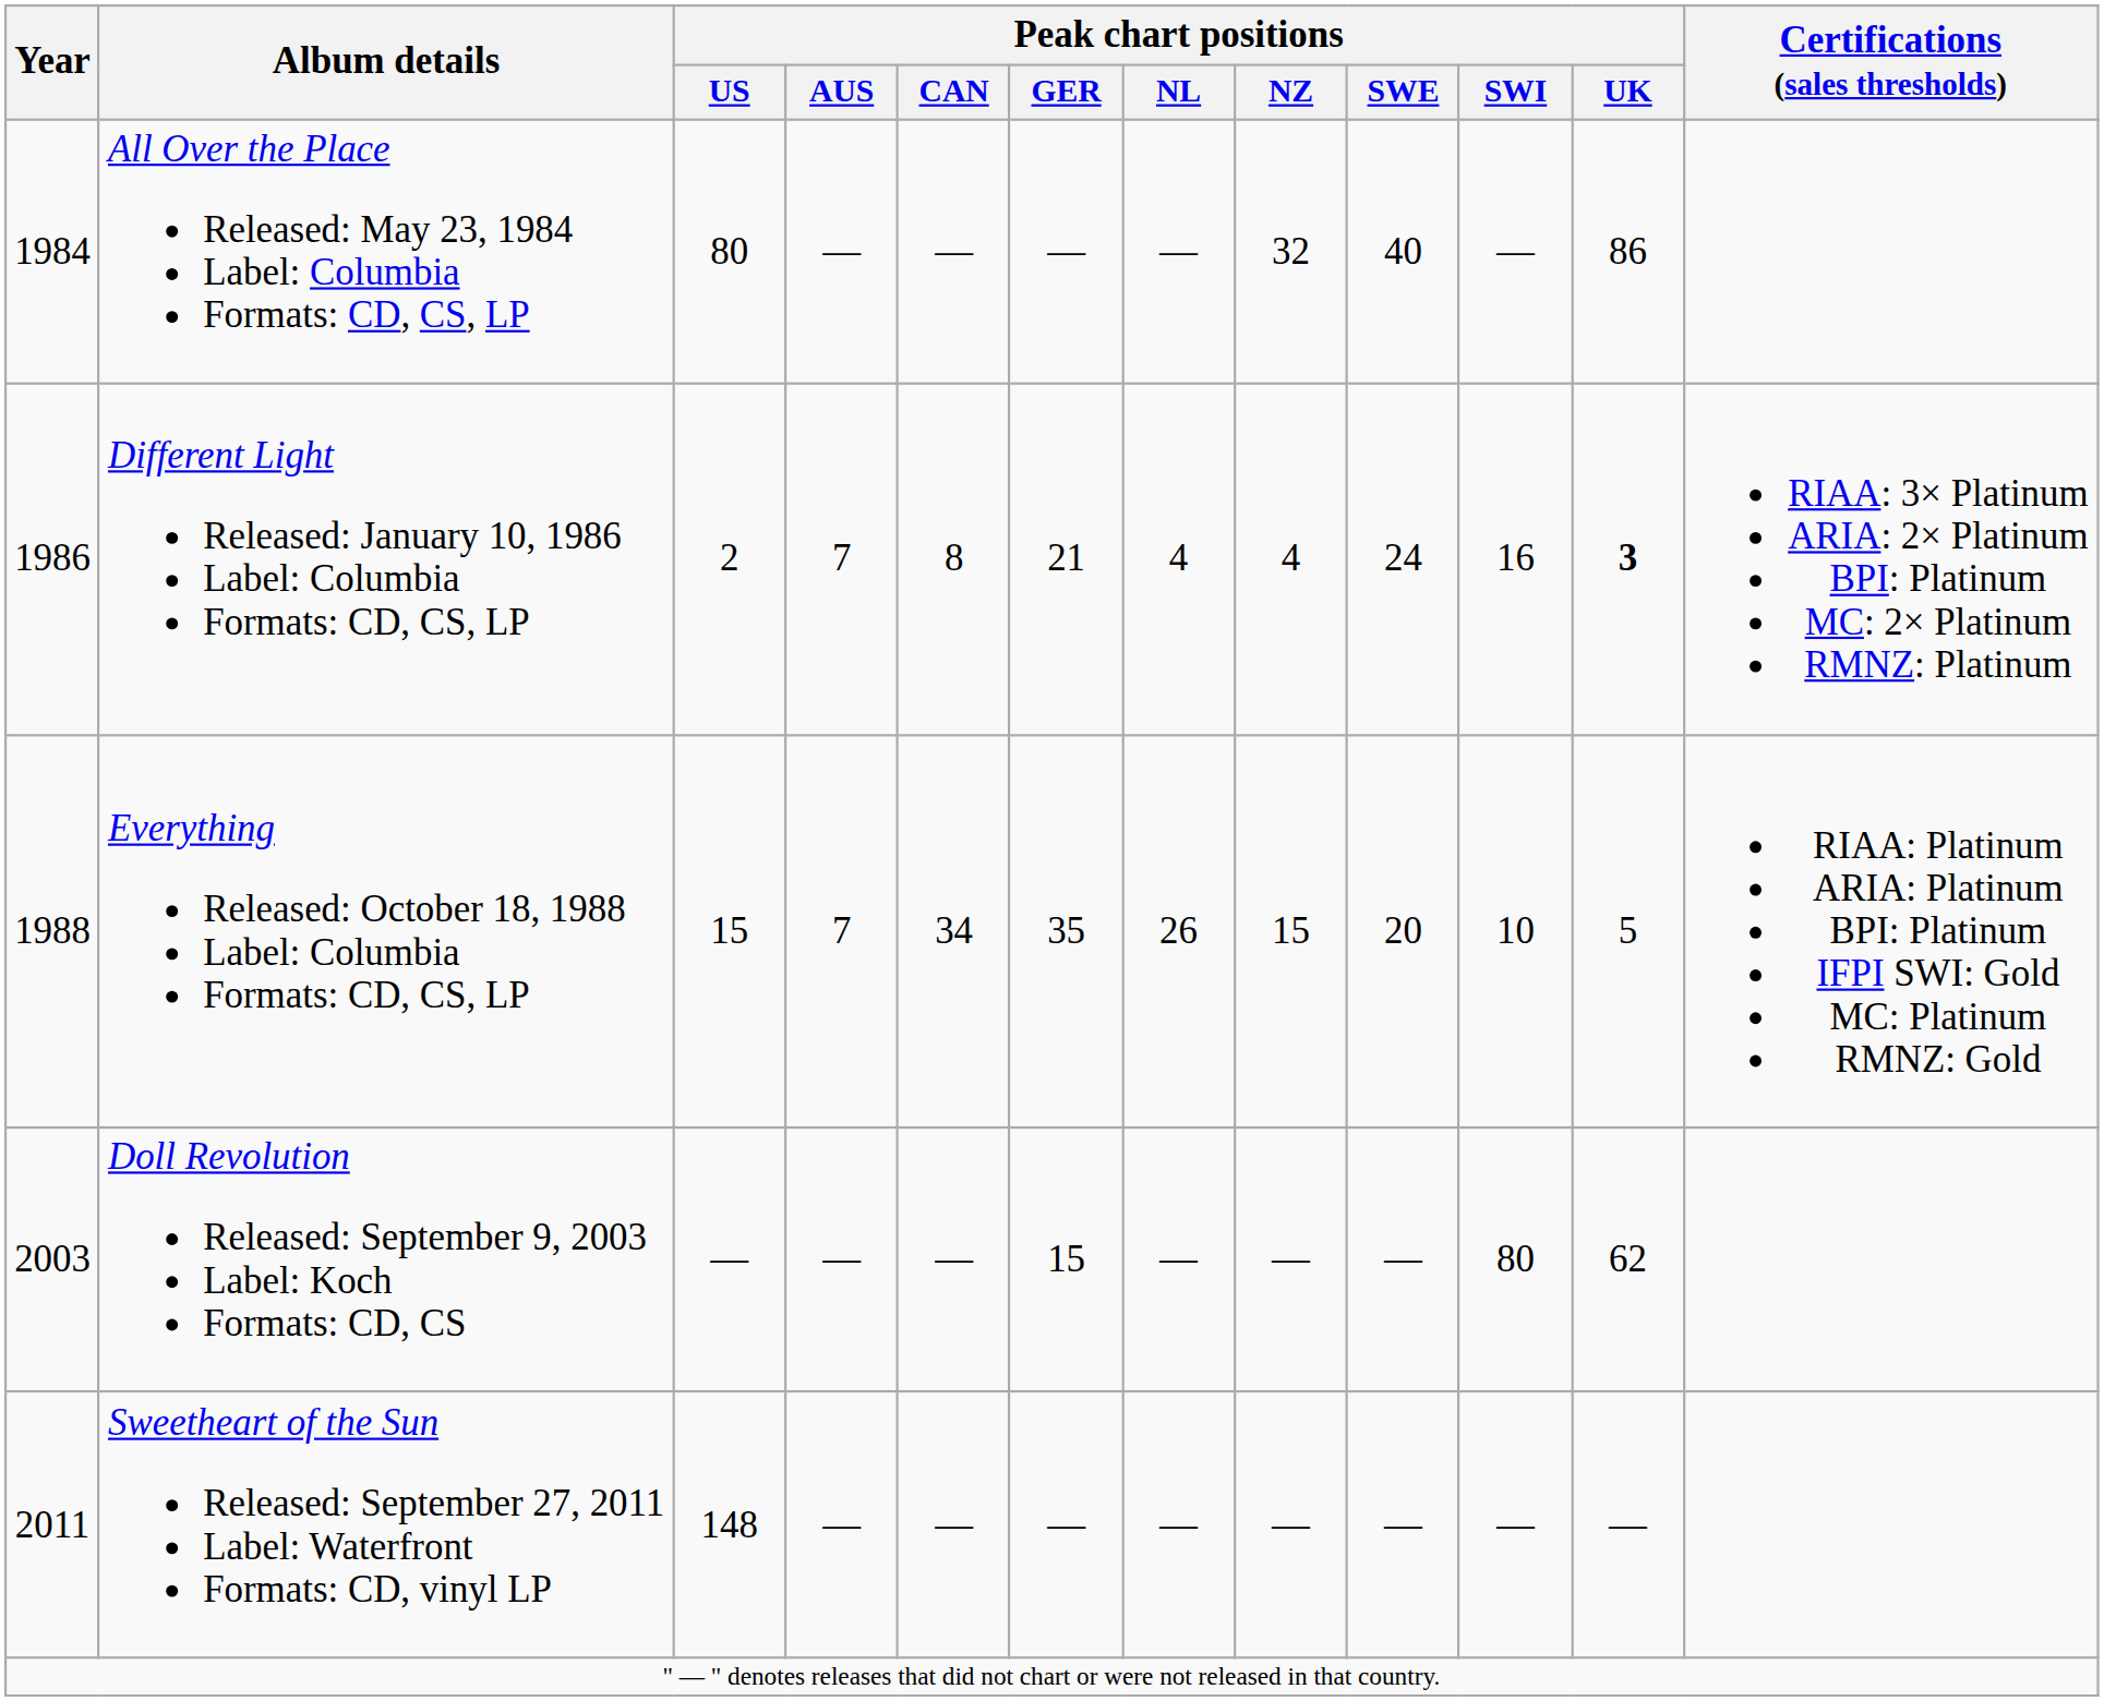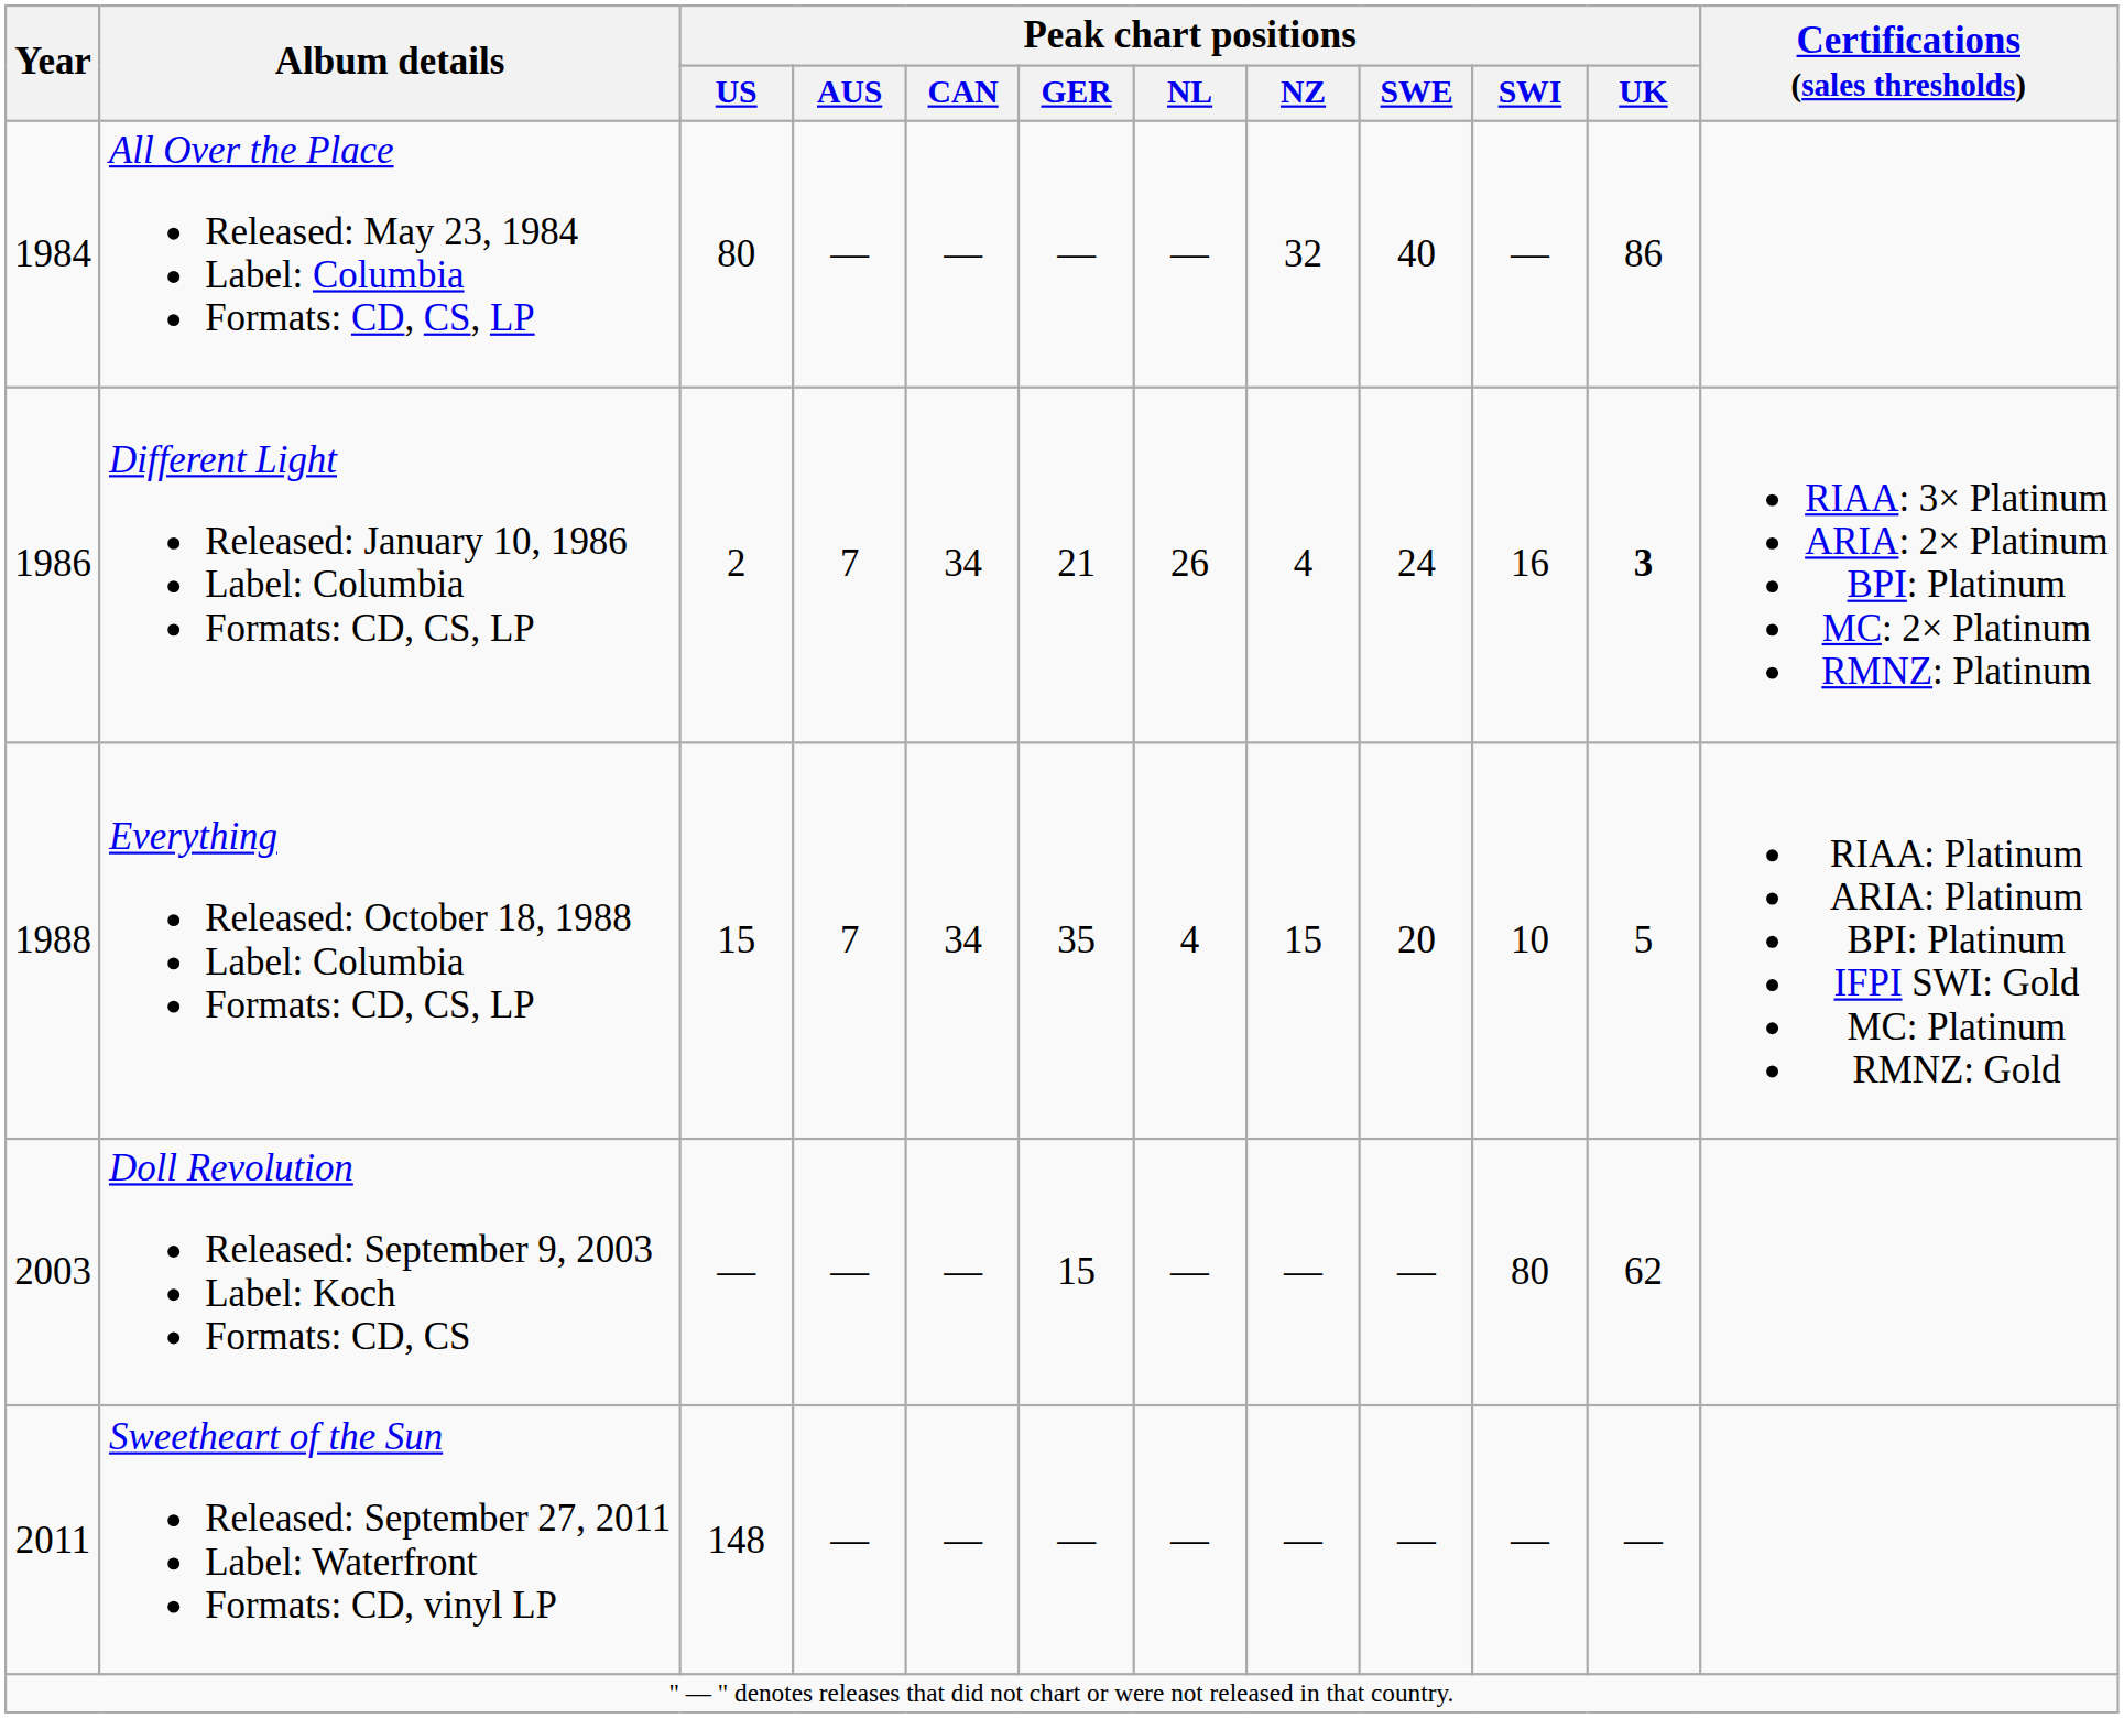row 4 | Peak chart positions / CAN: 8 -> 34
row 4 | Peak chart positions / NL: 4 -> 26
row 5 | Peak chart positions / NL: 26 -> 4
